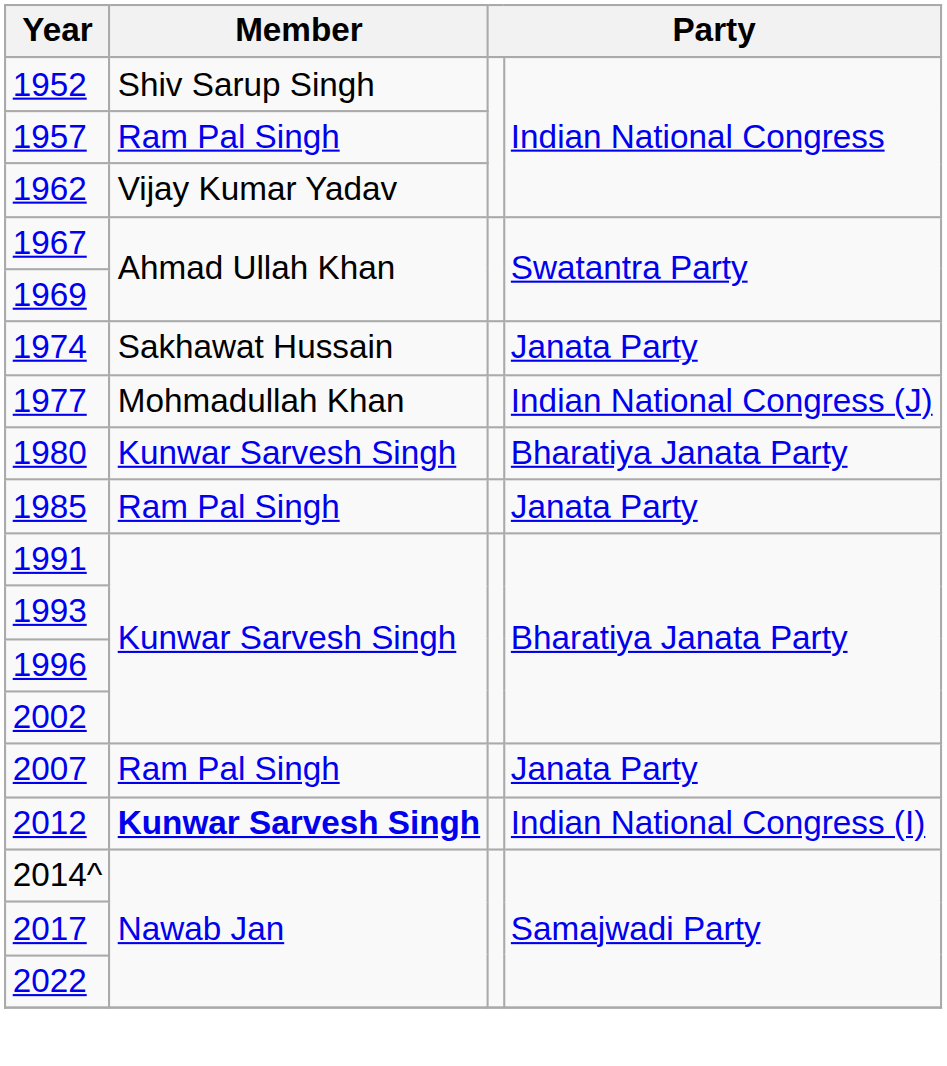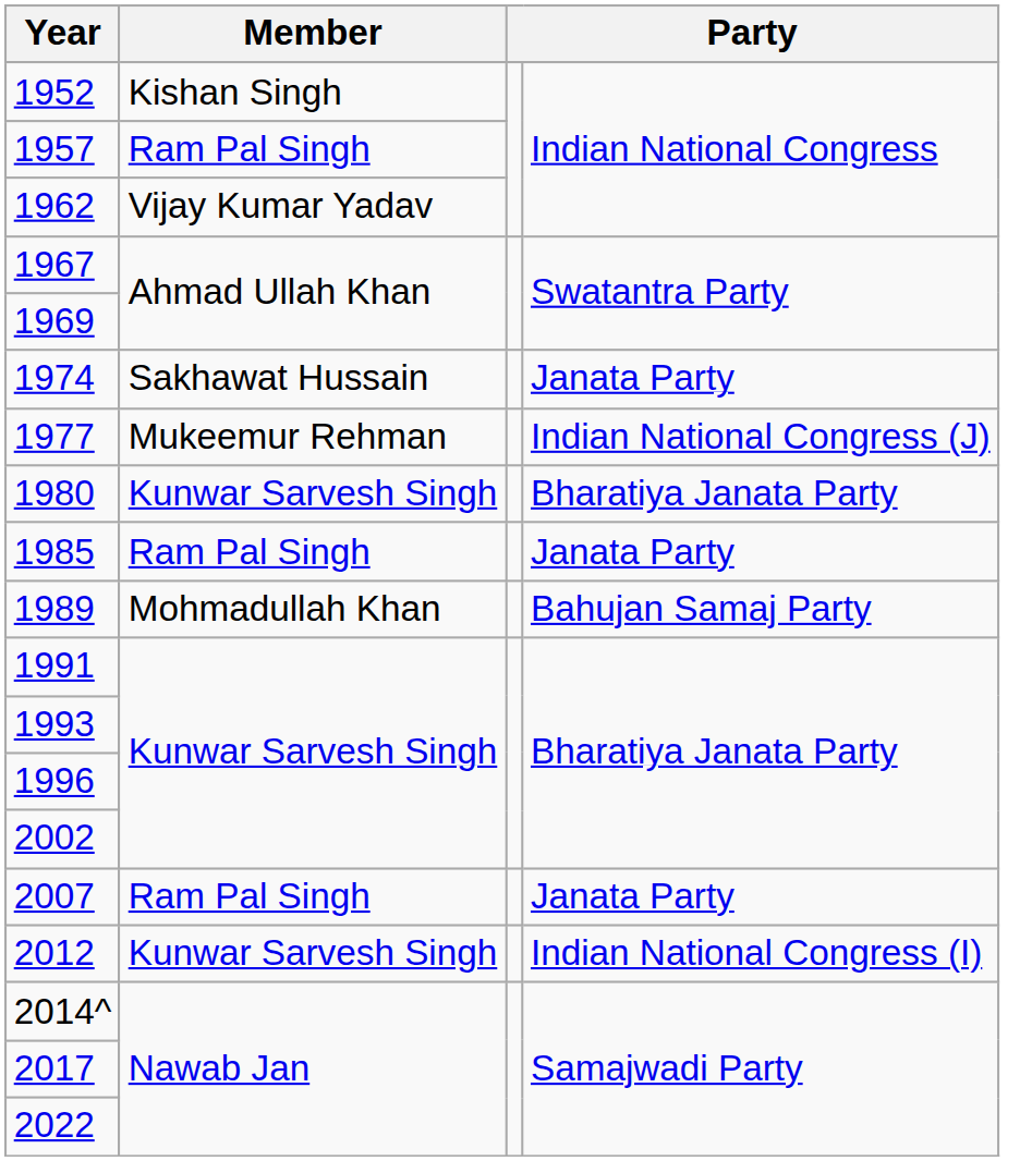1952 | Member: Shiv Sarup Singh -> Kishan Singh
1977 | Member: Mohmadullah Khan -> Mukeemur Rehman
+ row: 1989 | Mohmadullah Khan | Bahujan Samaj Party
2012 | Member: bold -> normal
